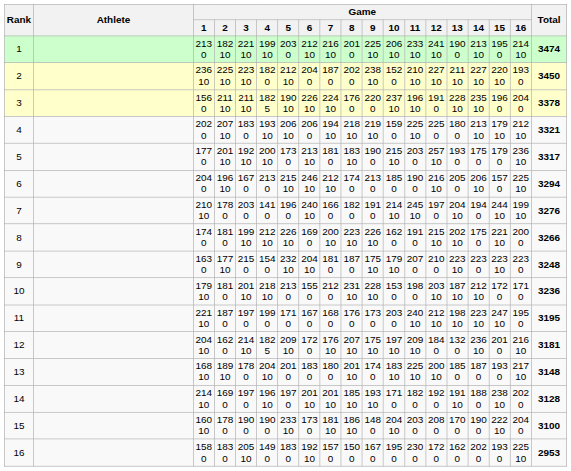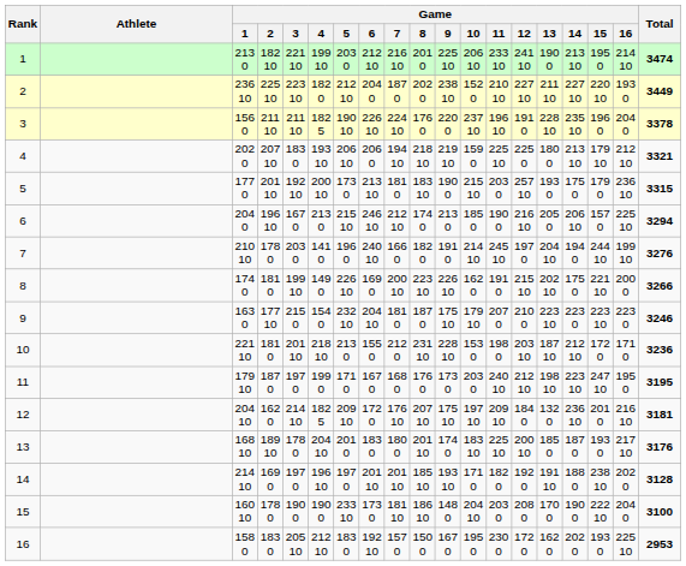row 4 | Total: 3450 -> 3449
row 7 | Total: 3317 -> 3315
row 10 | Game / 4: 212 10 -> 149 0
row 11 | Total: 3248 -> 3246
row 12 | Game / 1: 179 10 -> 221 10
row 13 | Game / 1: 221 10 -> 179 10
row 15 | Total: 3148 -> 3176
row 18 | Game / 4: 149 0 -> 212 10
